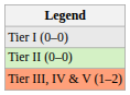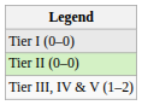row 4 | column 1: lightsalmon background -> no background
